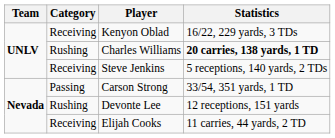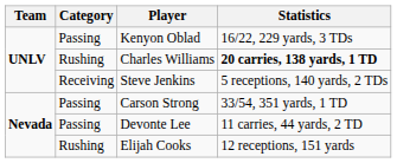Kenyon Oblad | Category: Receiving -> Passing
Devonte Lee | Category: Rushing -> Passing
Devonte Lee | Statistics: 12 receptions, 151 yards -> 11 carries, 44 yards, 2 TD
Elijah Cooks | Category: Receiving -> Rushing
Elijah Cooks | Statistics: 11 carries, 44 yards, 2 TD -> 12 receptions, 151 yards
